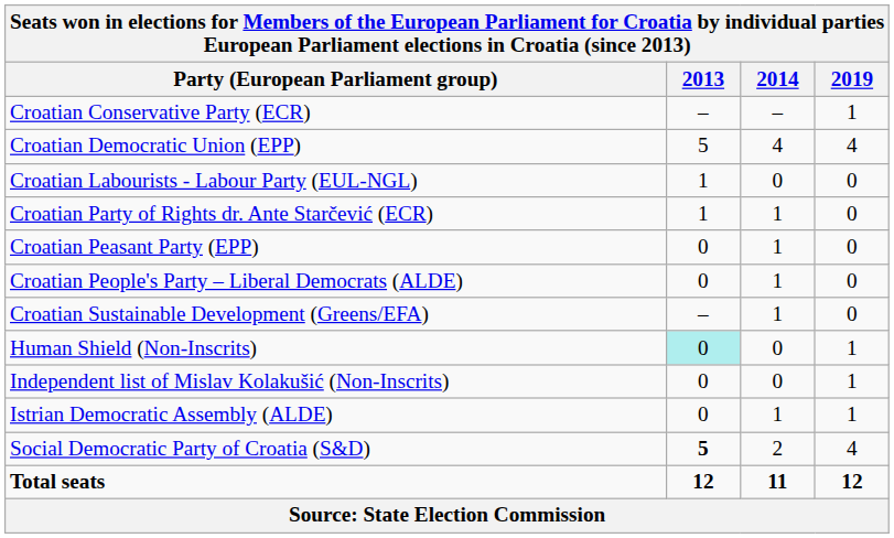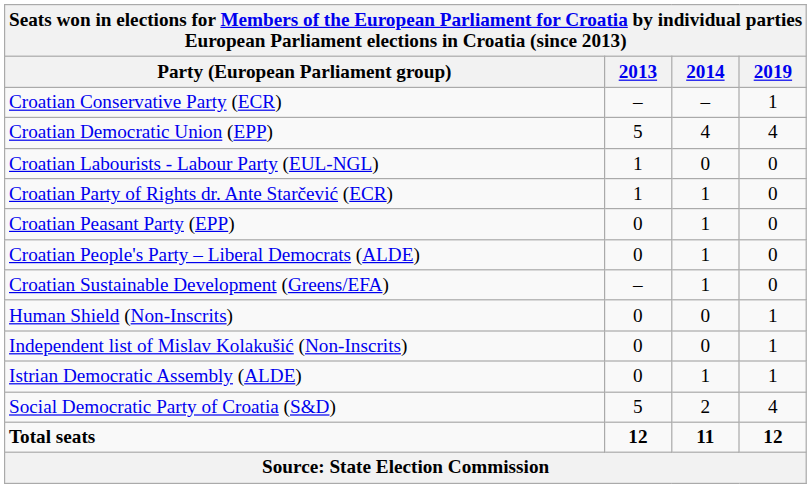Human Shield (Non-Inscrits) | column 2: paleturquoise background -> no background
Social Democratic Party of Croatia (S&D) | column 2: bold -> normal
